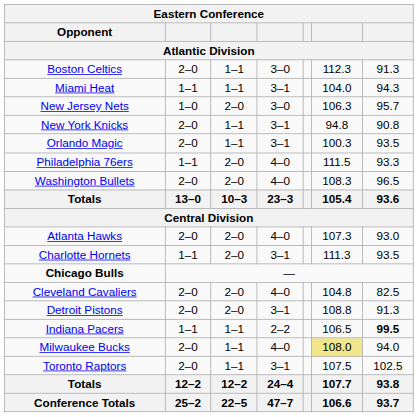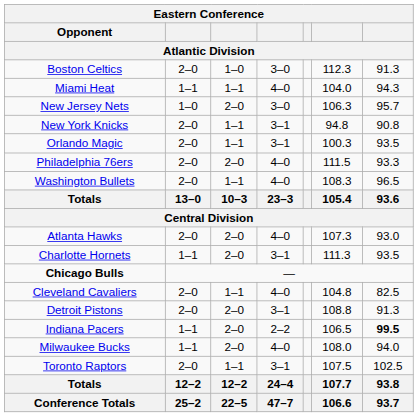Boston Celtics | column 3: 1–1 -> 1–0
Miami Heat | column 4: 3–1 -> 4–0
Philadelphia 76ers | column 2: 1–1 -> 2–0
Washington Bullets | column 3: 2–0 -> 1–1
Cleveland Cavaliers | column 3: 2–0 -> 1–1
Indiana Pacers | column 3: 1–1 -> 2–0
Milwaukee Bucks | column 2: 2–0 -> 1–1
Milwaukee Bucks | column 3: 1–1 -> 2–0
Milwaukee Bucks | column 6: khaki background -> no background
